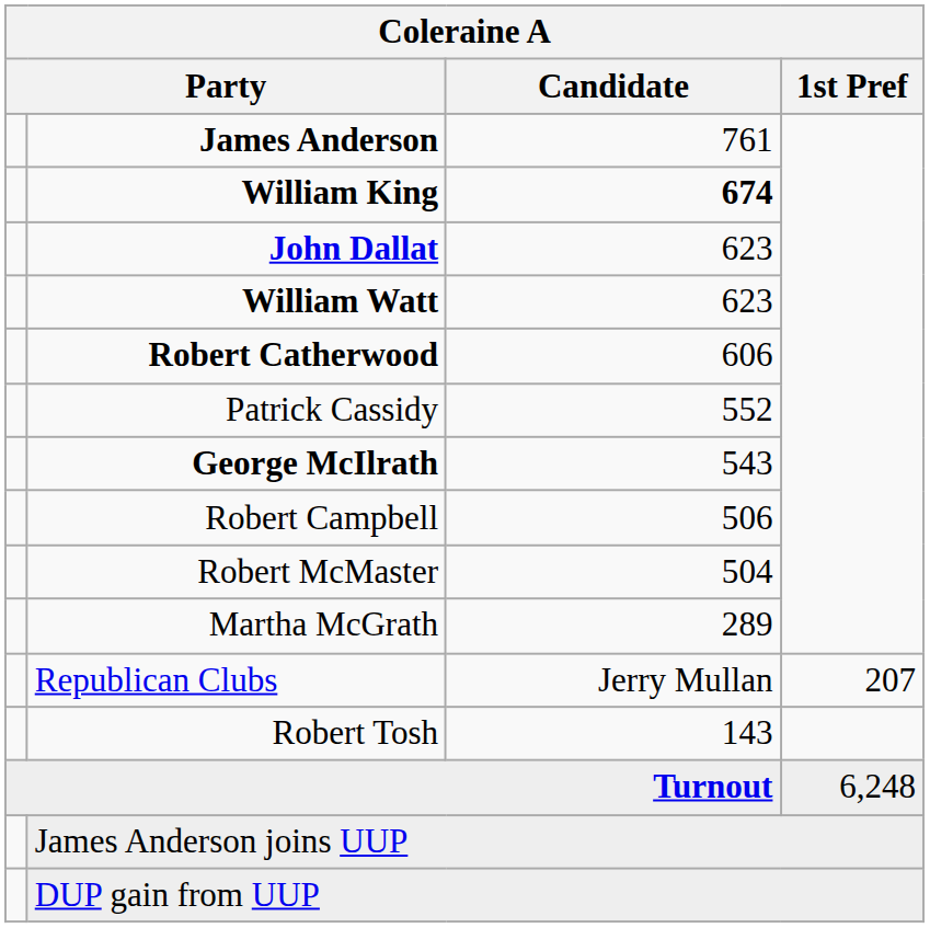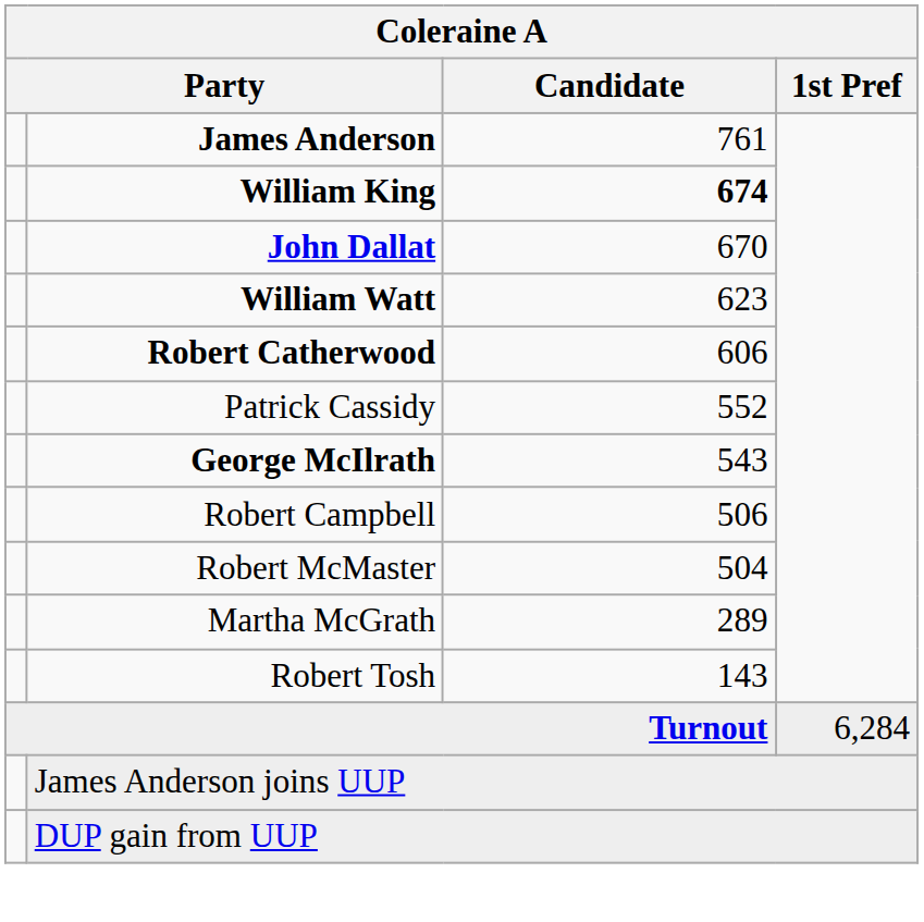John Dallat | Candidate: 623 -> 670
- row: Republican Clubs | Jerry Mullan | 207
Turnout | 1st Pref: 6,248 -> 6,284
